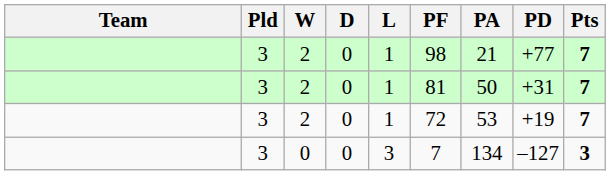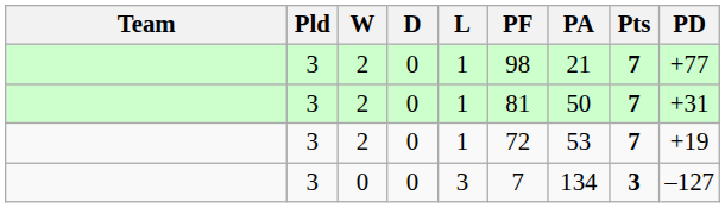columns swapped: PD <-> Pts
